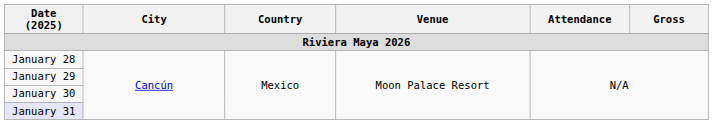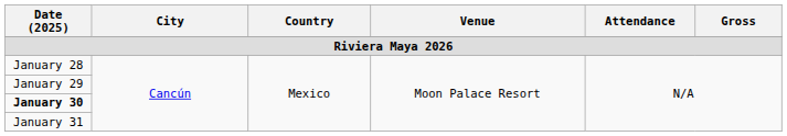January 30 | Date (2025): normal -> bold
January 31 | Date (2025): lavender background -> no background
